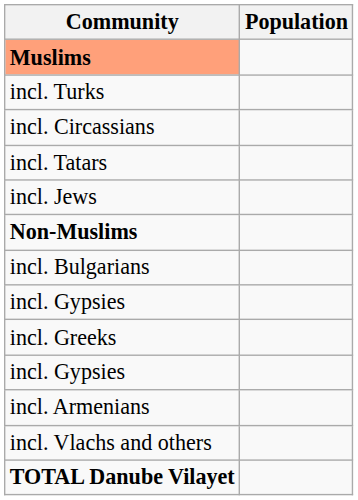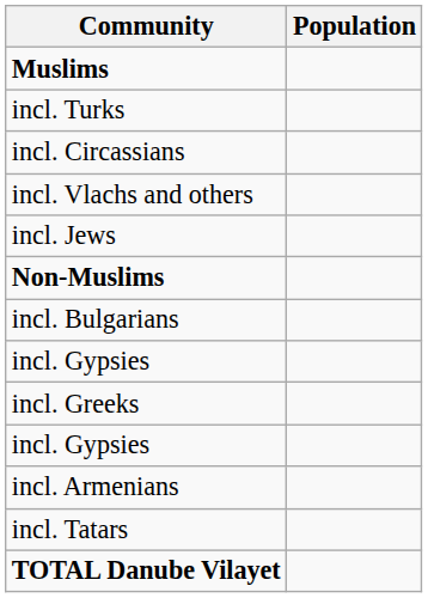row 2 | Community: lightsalmon background -> no background
row 5 | Community: incl. Tatars -> incl. Vlachs and others
row 13 | Community: incl. Vlachs and others -> incl. Tatars
